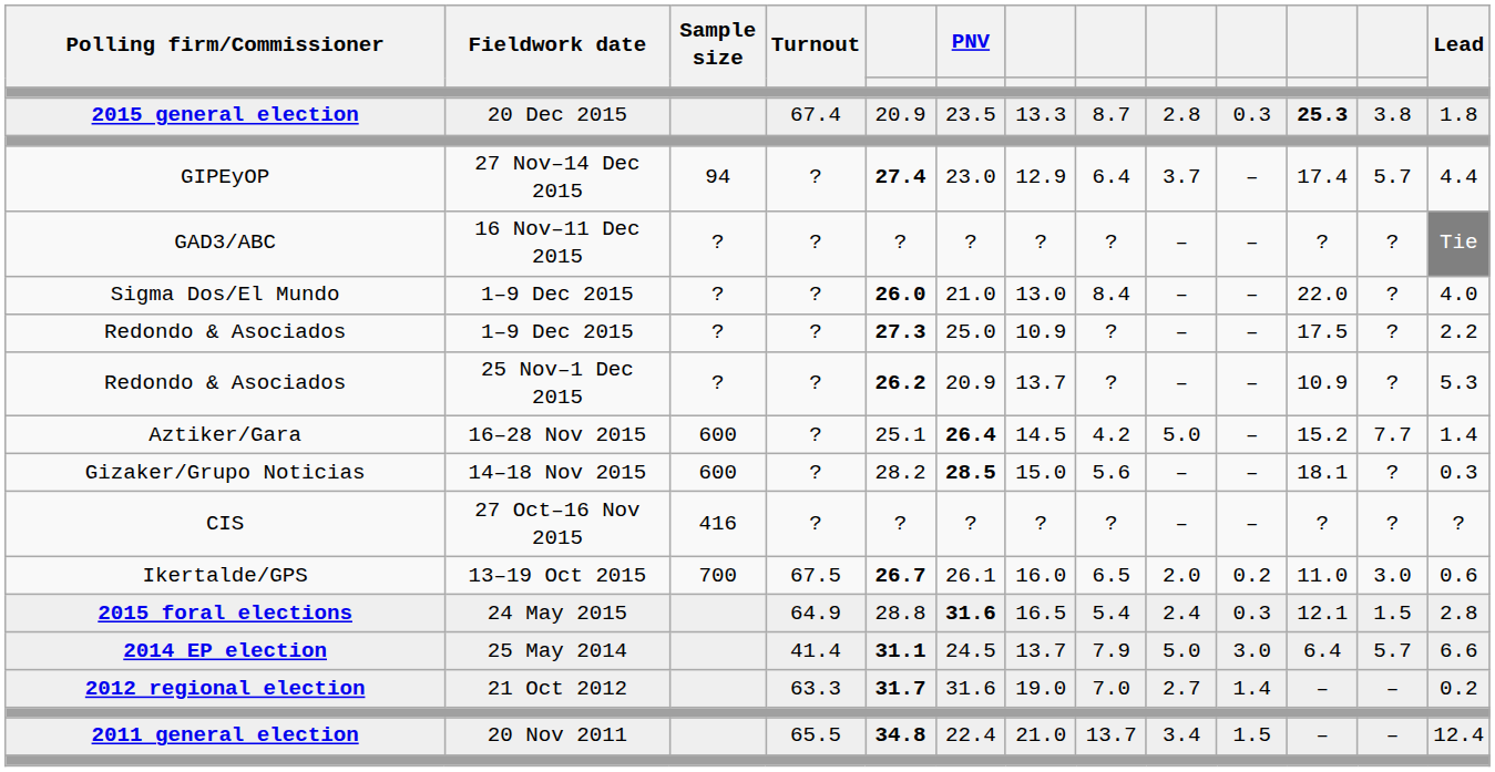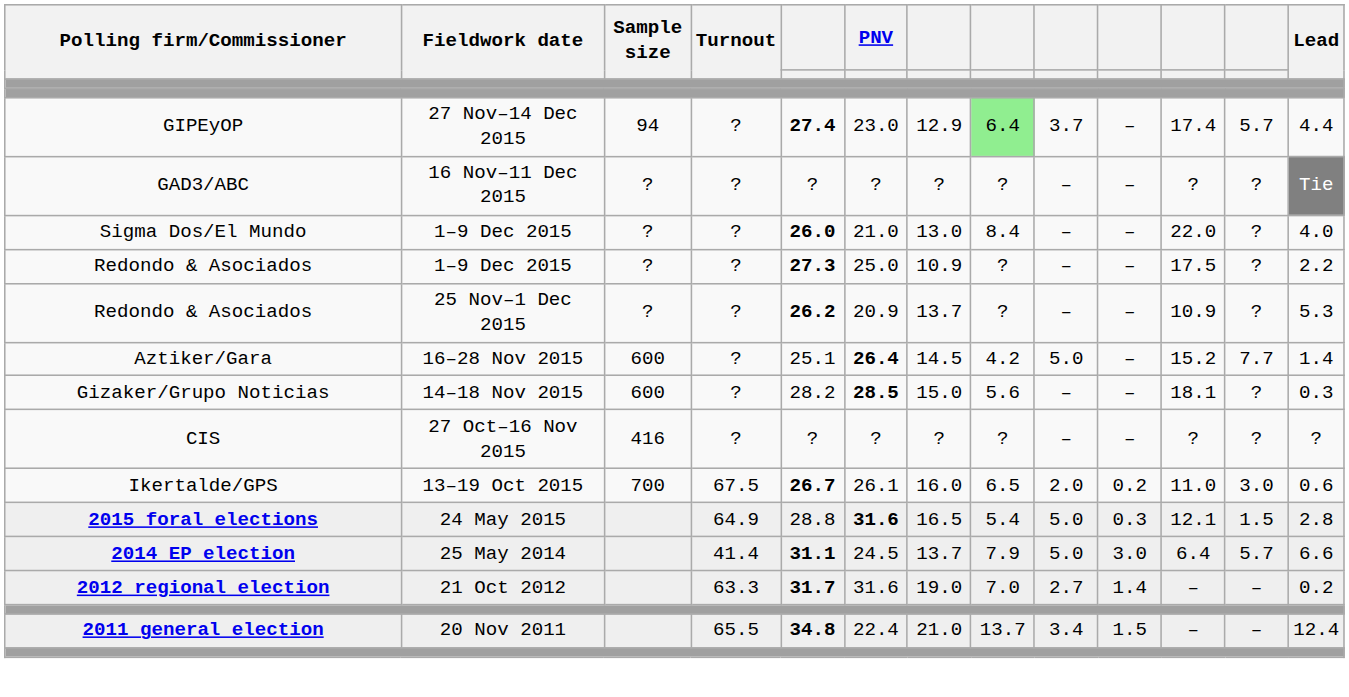- row: 2015 general election | 20 Dec 2015 | 67.4 | 20.9 | 23.5 | 13.3 | 8.7 | 2.8 | 0.3 | 25.3 | 3.8 | 1.8
GIPEyOP | column 8: no background -> lightgreen background
2015 foral elections | column 9: 2.4 -> 5.0
